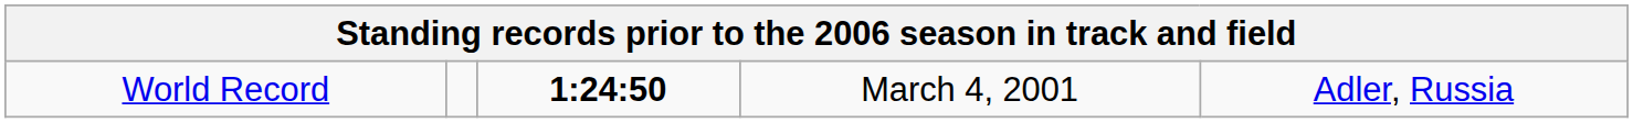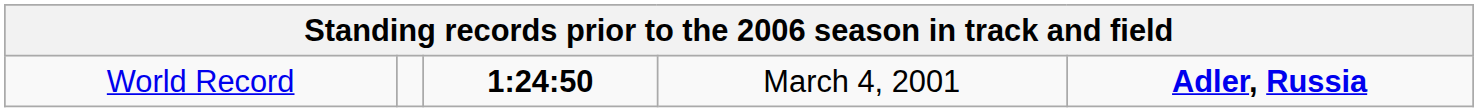World Record | column 5: normal -> bold
